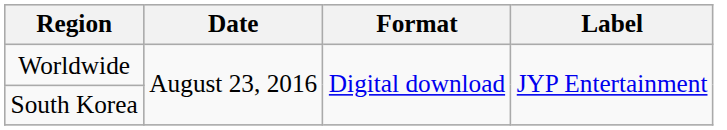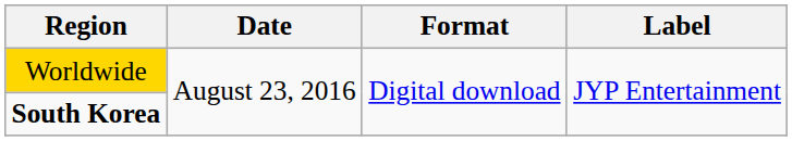Worldwide | Region: no background -> gold background
South Korea | Region: normal -> bold
